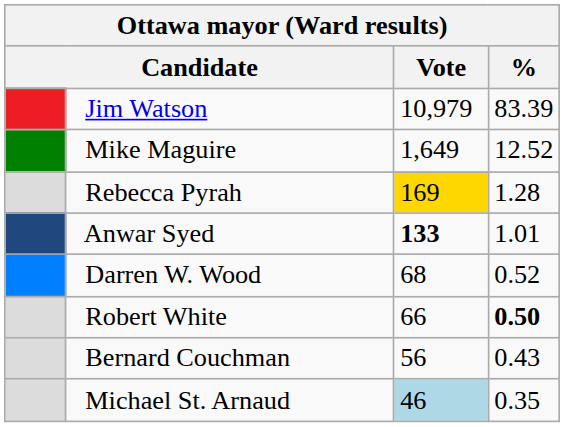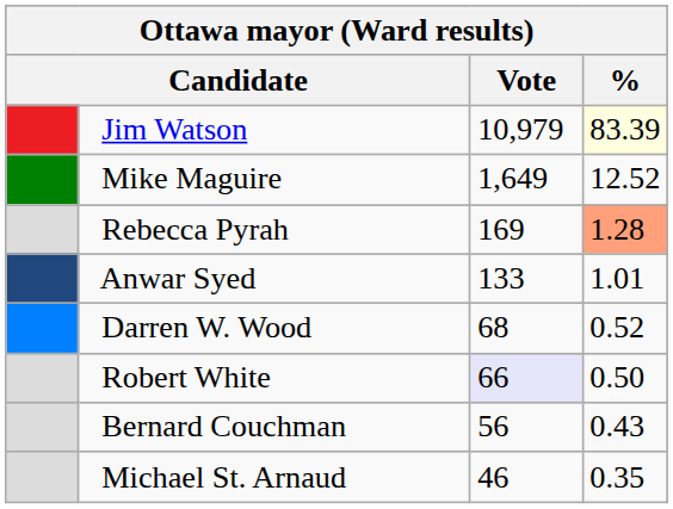Jim Watson | %: no background -> lightyellow background
Rebecca Pyrah | Vote: gold background -> no background
Rebecca Pyrah | %: no background -> lightsalmon background
Anwar Syed | Vote: bold -> normal
Robert White | Vote: no background -> lavender background
Robert White | %: bold -> normal
Michael St. Arnaud | Vote: lightblue background -> no background
